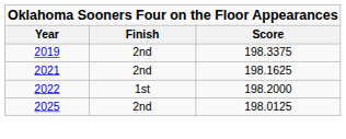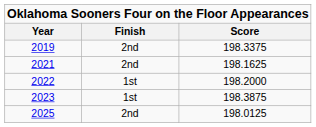+ row: 2023 | 1st | 198.3875
